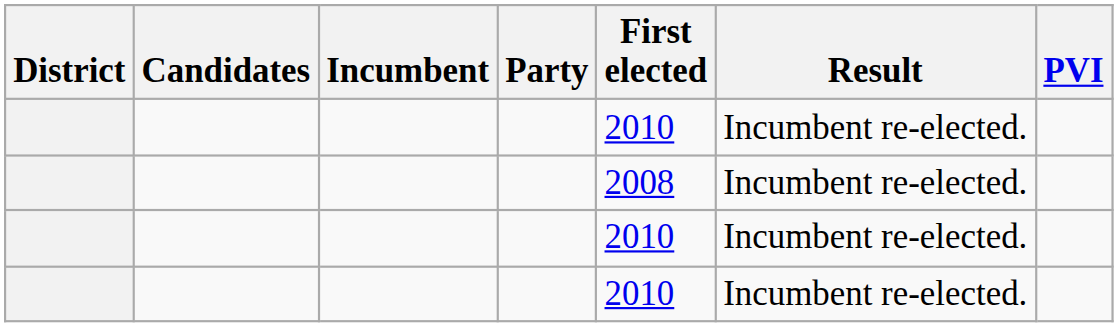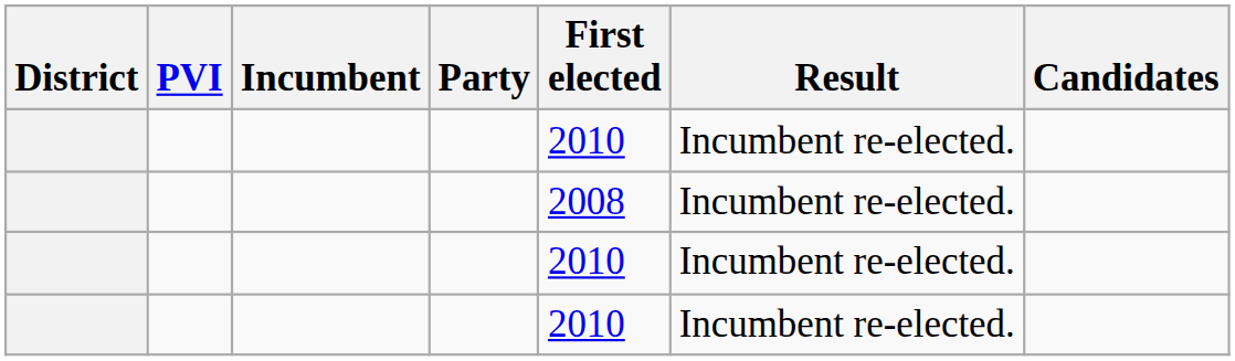columns swapped: PVI <-> Candidates
